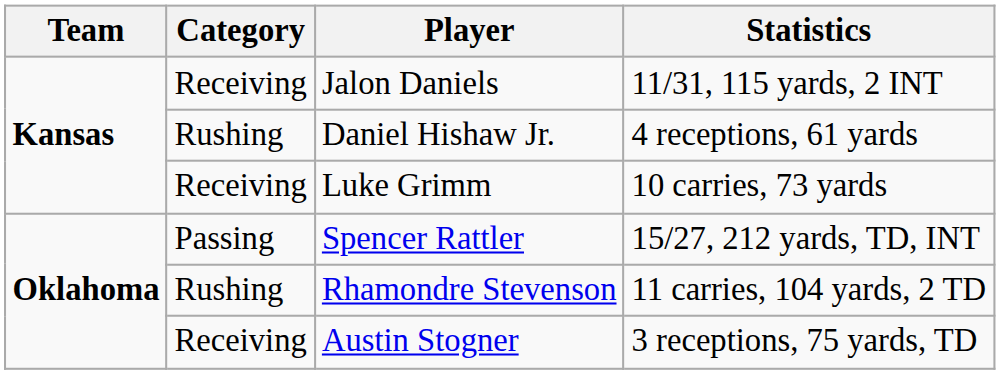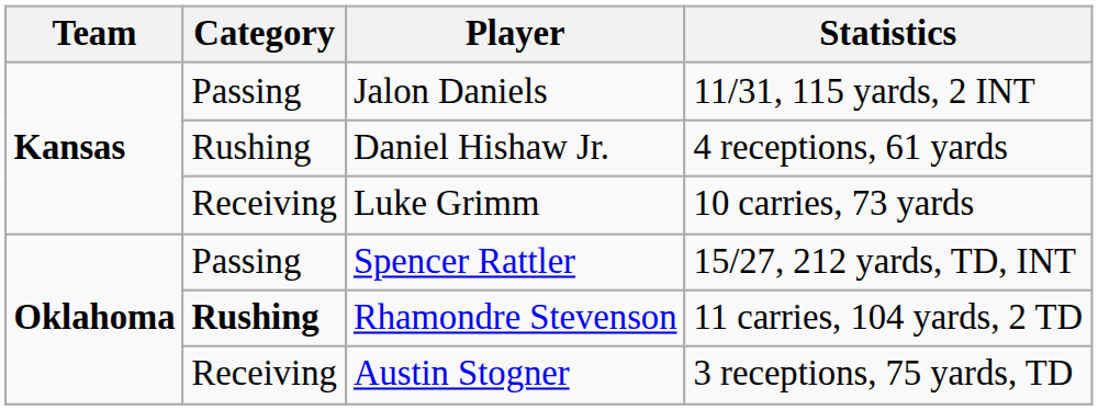Jalon Daniels | Category: Receiving -> Passing
Rhamondre Stevenson | Category: normal -> bold
